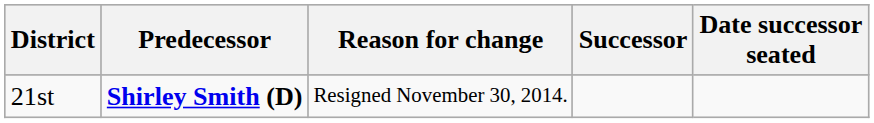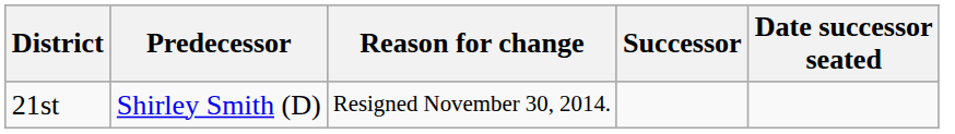21st | Predecessor: bold -> normal
